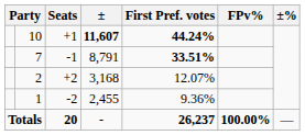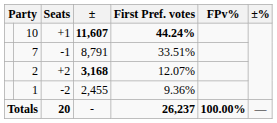7 | First Pref. votes: bold -> normal
2 | ±: normal -> bold
